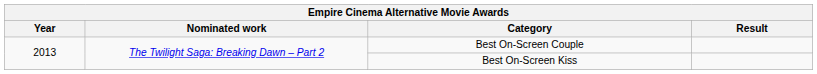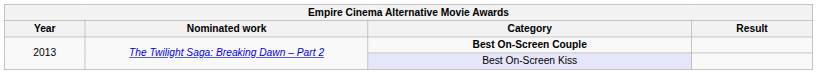Best On-Screen Couple | Category: normal -> bold
Best On-Screen Kiss | Category: no background -> lavender background
